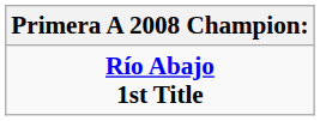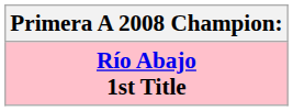row 2 | column 1: no background -> pink background
